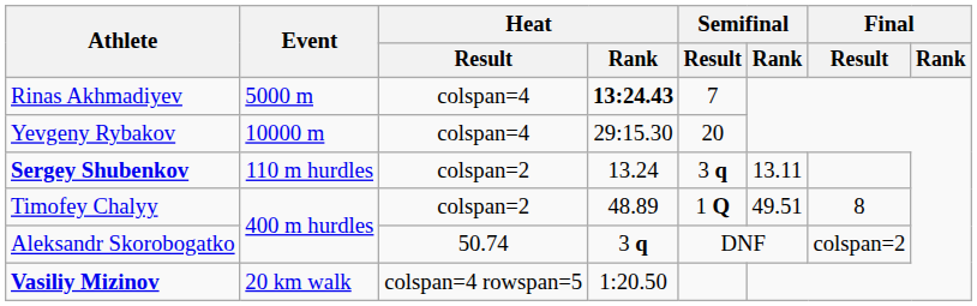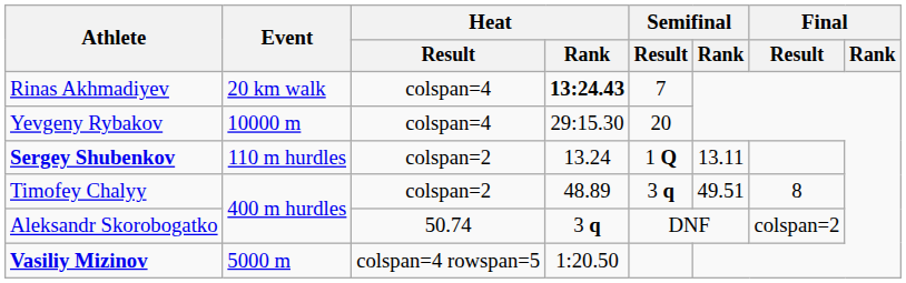Rinas Akhmadiyev | Event: 5000 m -> 20 km walk
Sergey Shubenkov | Semifinal / Result: 3 q -> 1 Q
Timofey Chalyy | Semifinal / Result: 1 Q -> 3 q
Vasiliy Mizinov | Event: 20 km walk -> 5000 m
